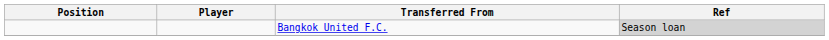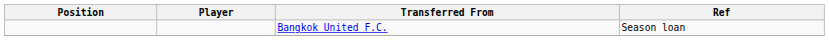Bangkok United F.C. | Ref: lightgrey background -> no background
